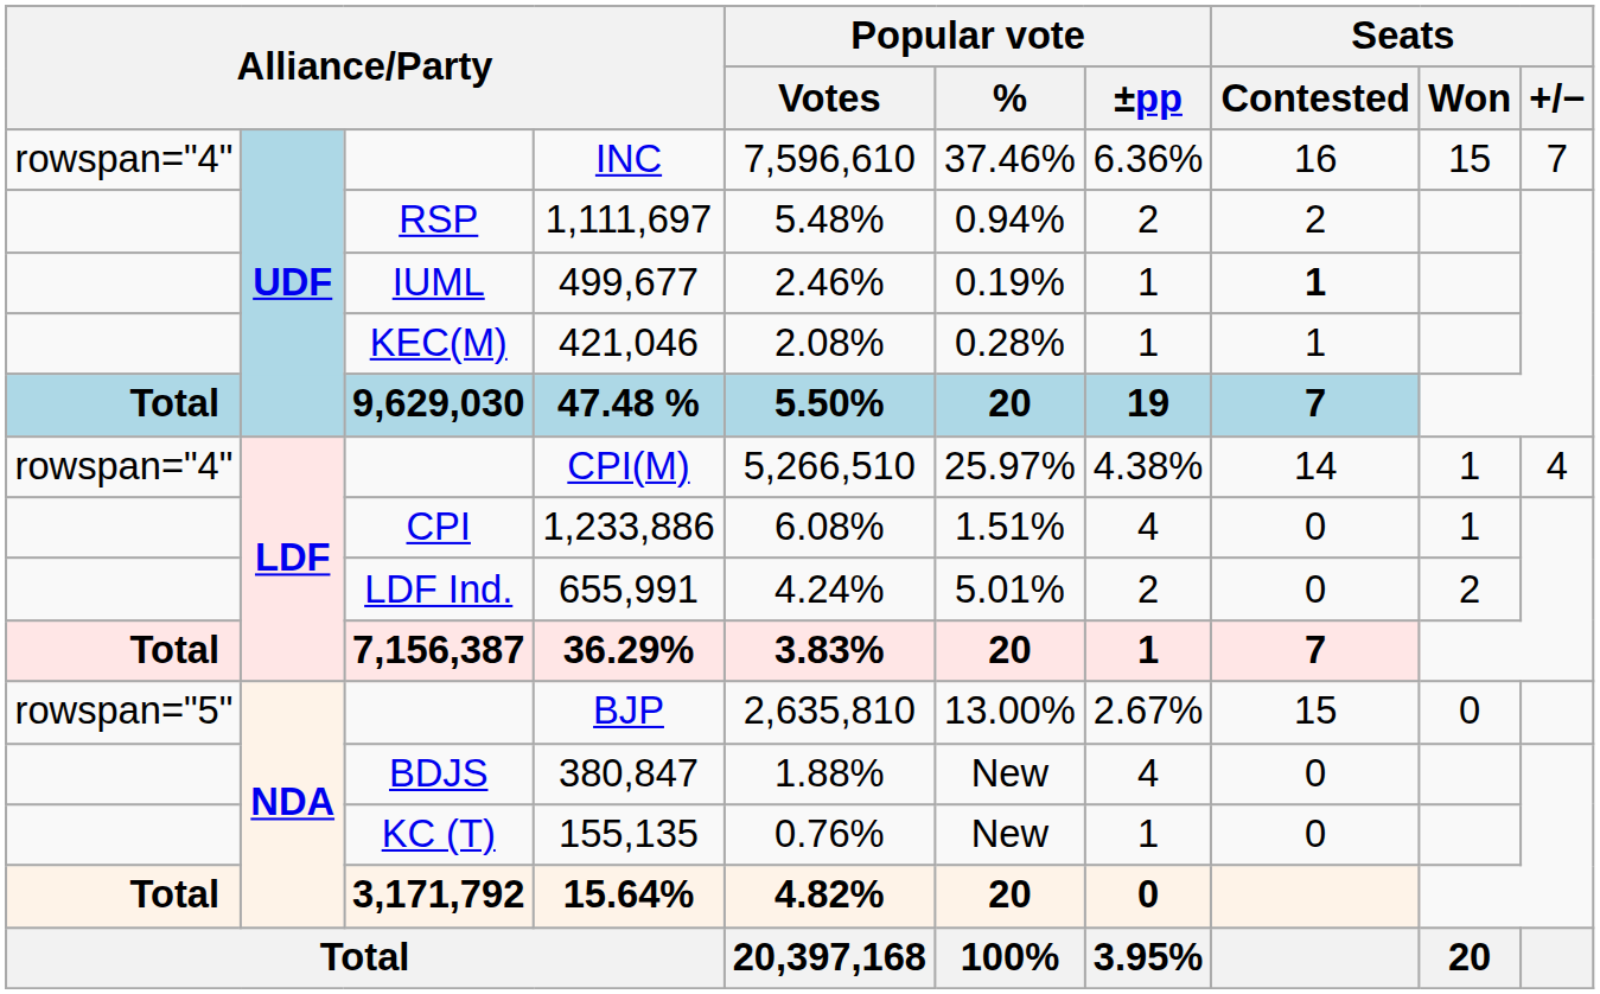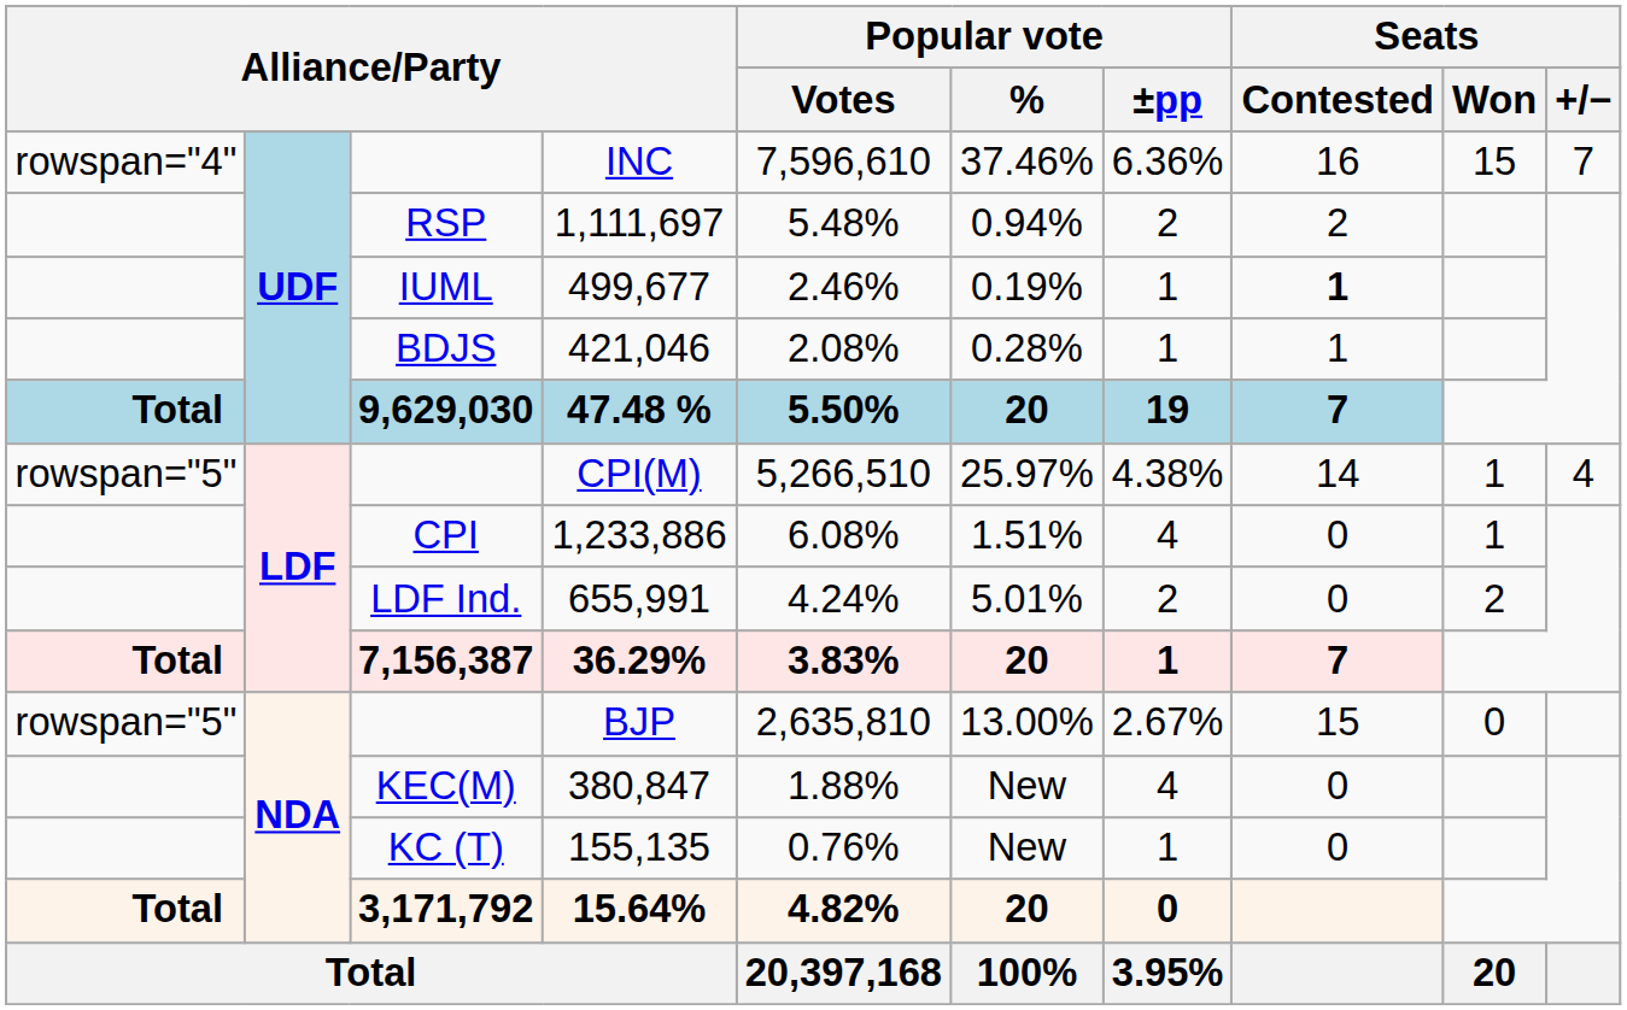421,046 | column 3: KEC(M) -> BDJS
CPI(M) | column 1: rowspan="4" -> rowspan="5"
380,847 | column 3: BDJS -> KEC(M)
